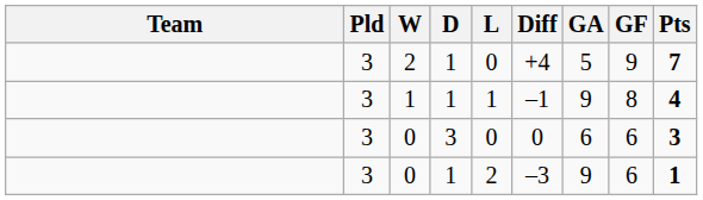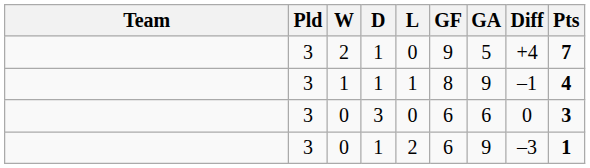columns swapped: GF <-> Diff
